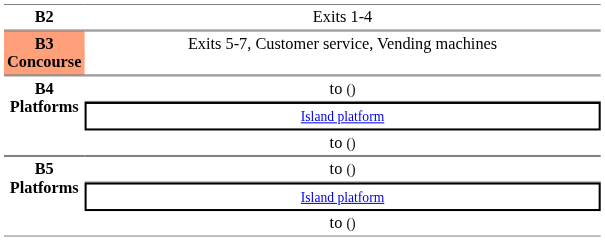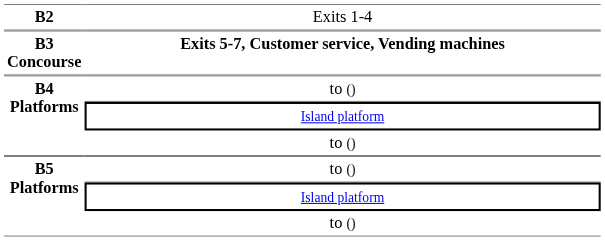B3 Concourse | column 1: lightsalmon background -> no background
B3 Concourse | column 2: normal -> bold
